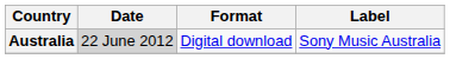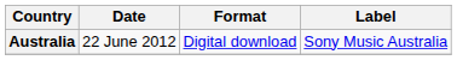Australia | Date: lightgrey background -> no background
